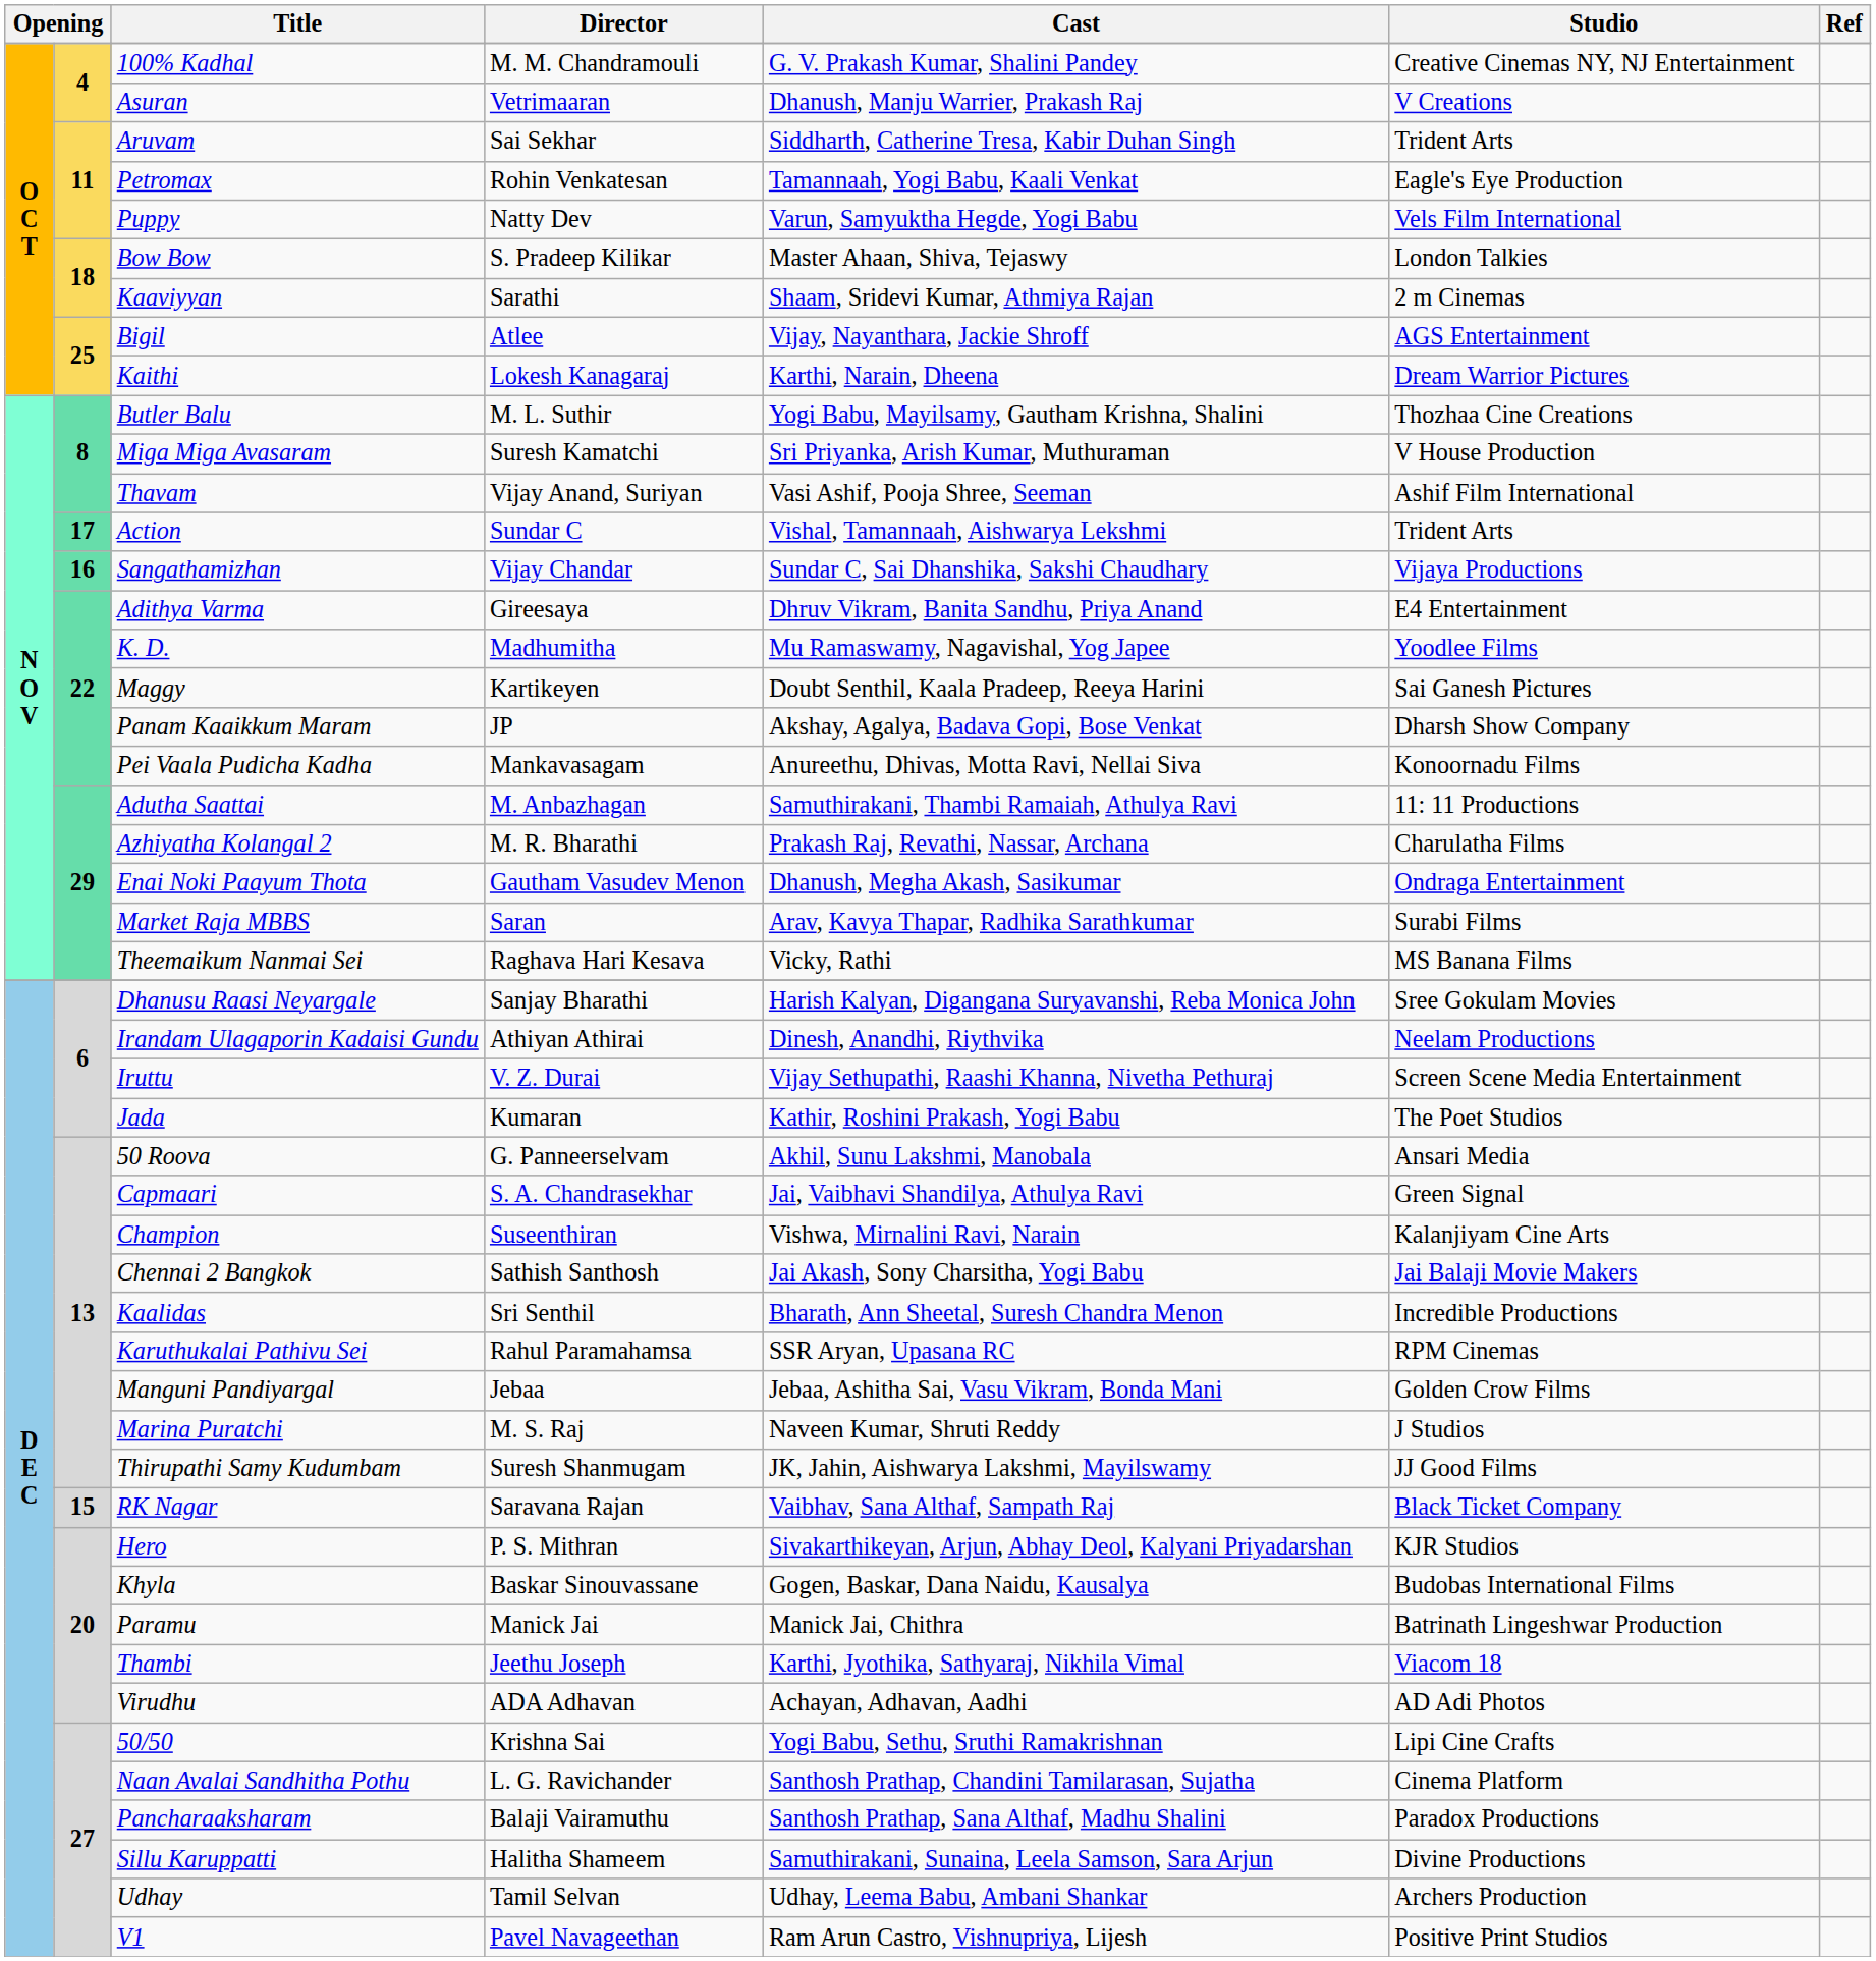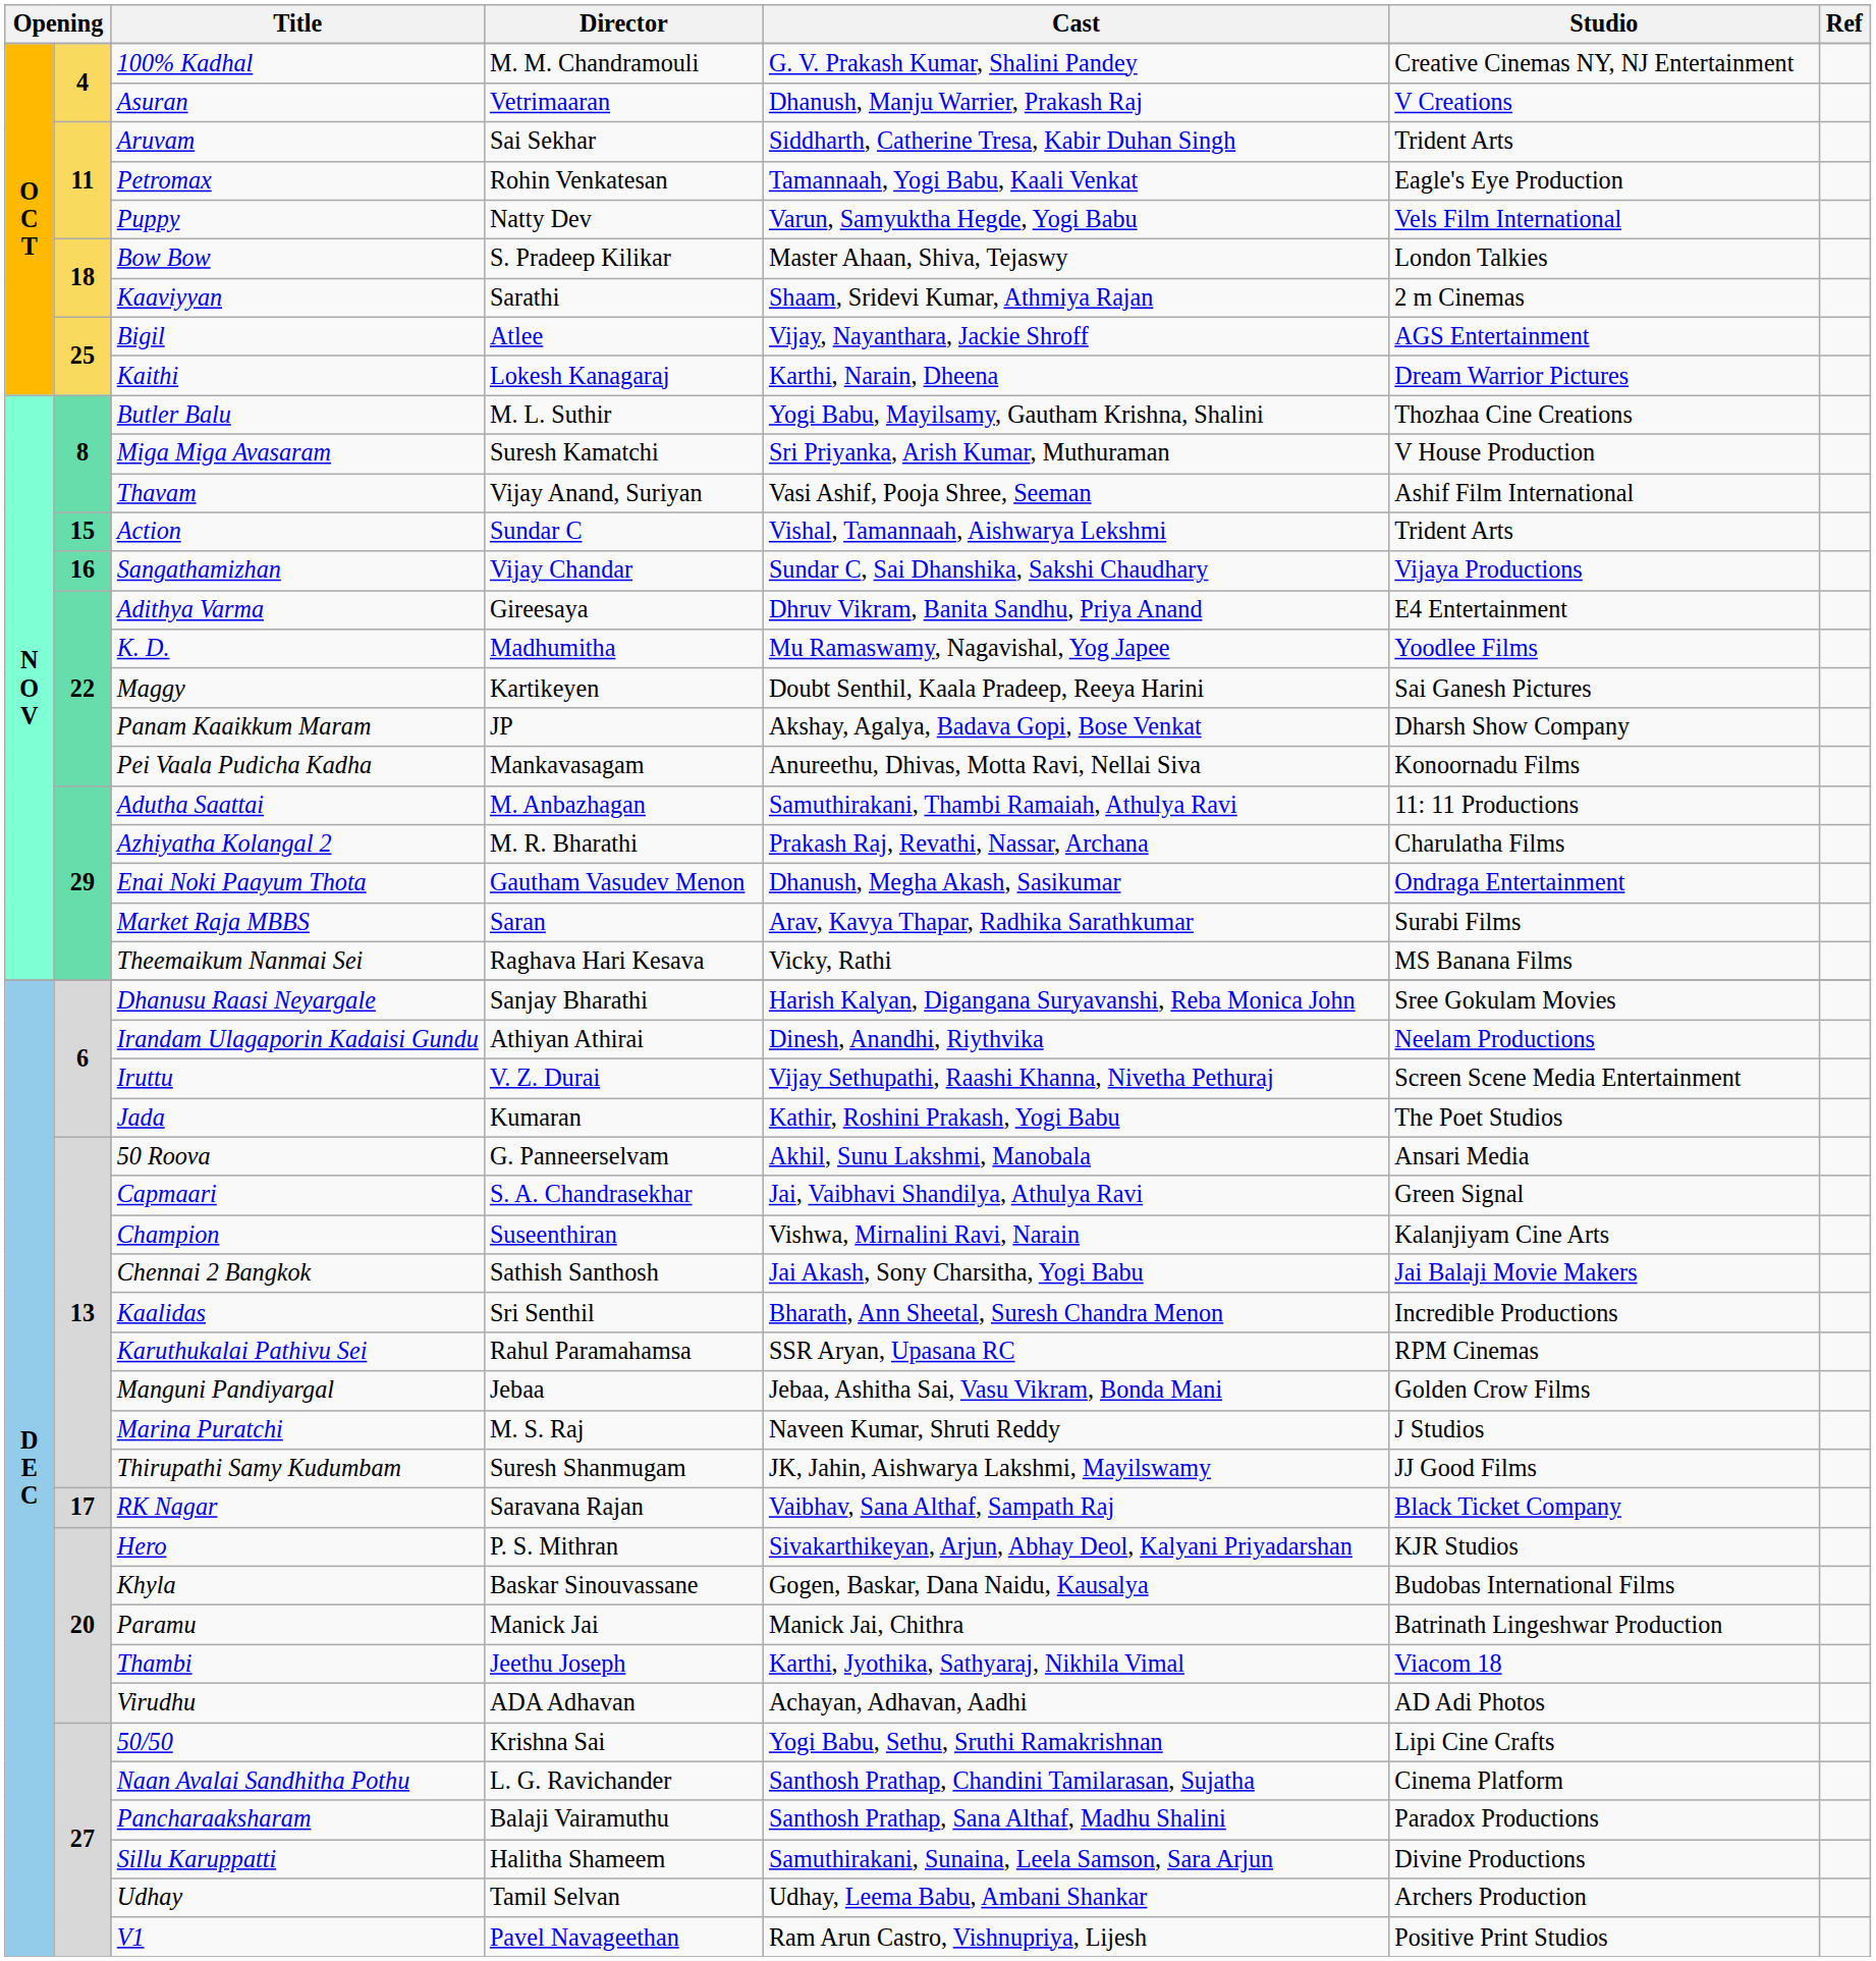Action | column 2: 17 -> 15
RK Nagar | column 2: 15 -> 17
